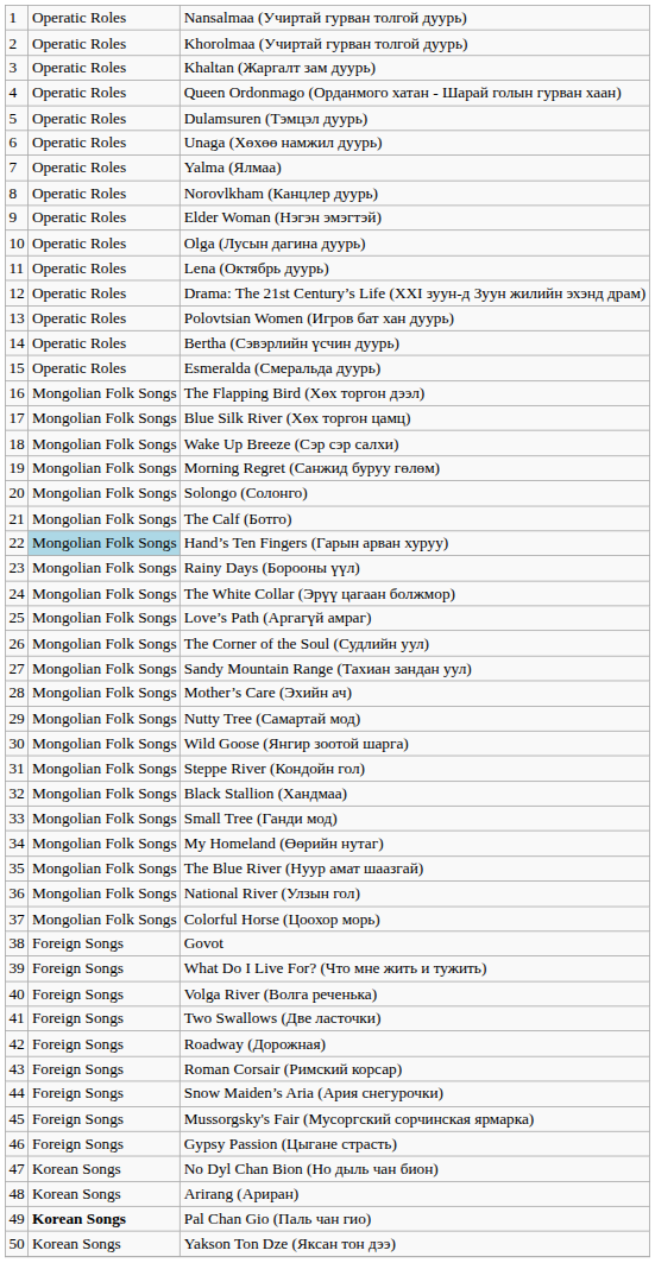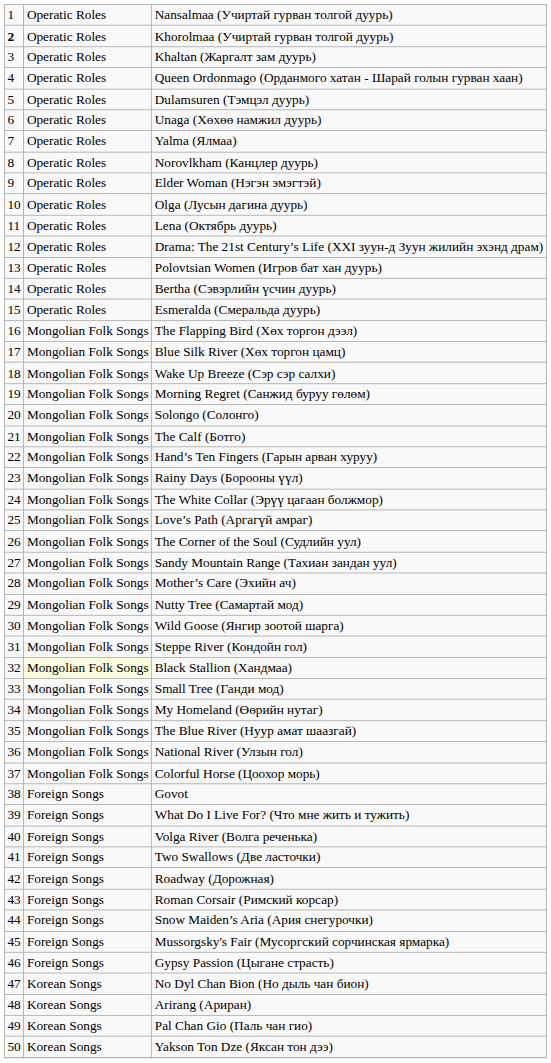Khorolmaa (Учиртай гурван толгой дуурь) | column 1: normal -> bold
Hand’s Ten Fingers (Гарын арван хуруу) | column 2: lightblue background -> no background
Black Stallion (Хандмаа) | column 2: no background -> lightyellow background
Pal Chan Gio (Паль чан гио) | column 2: bold -> normal
